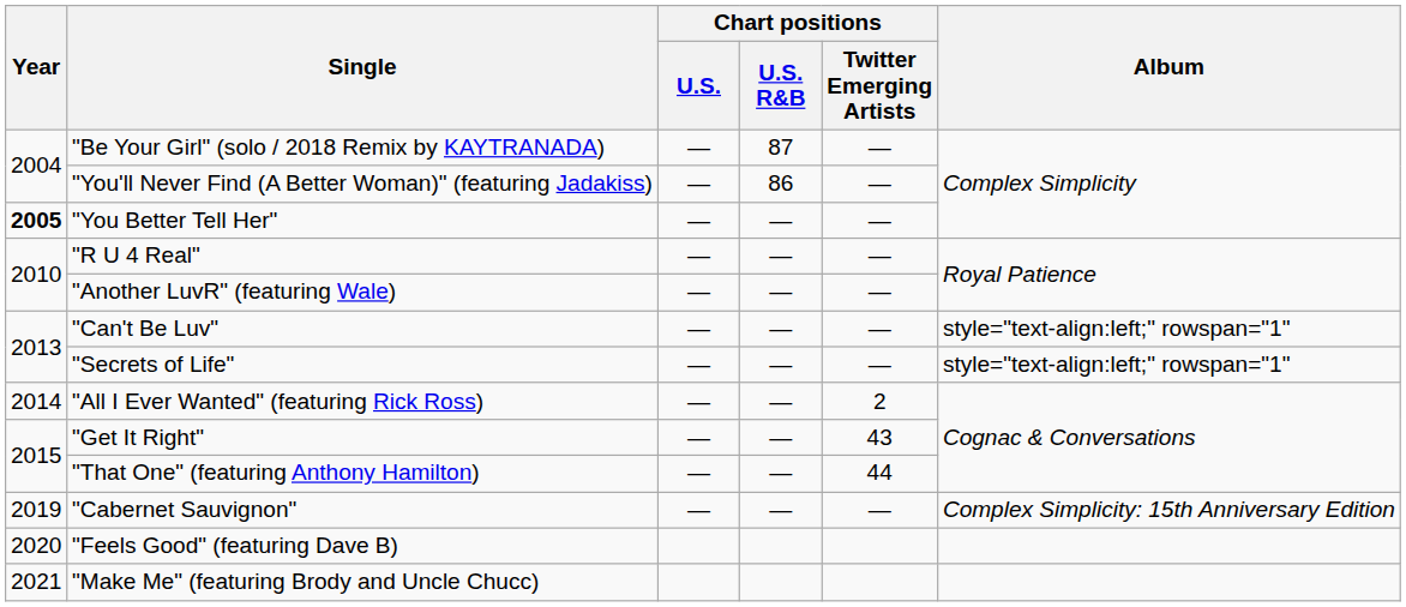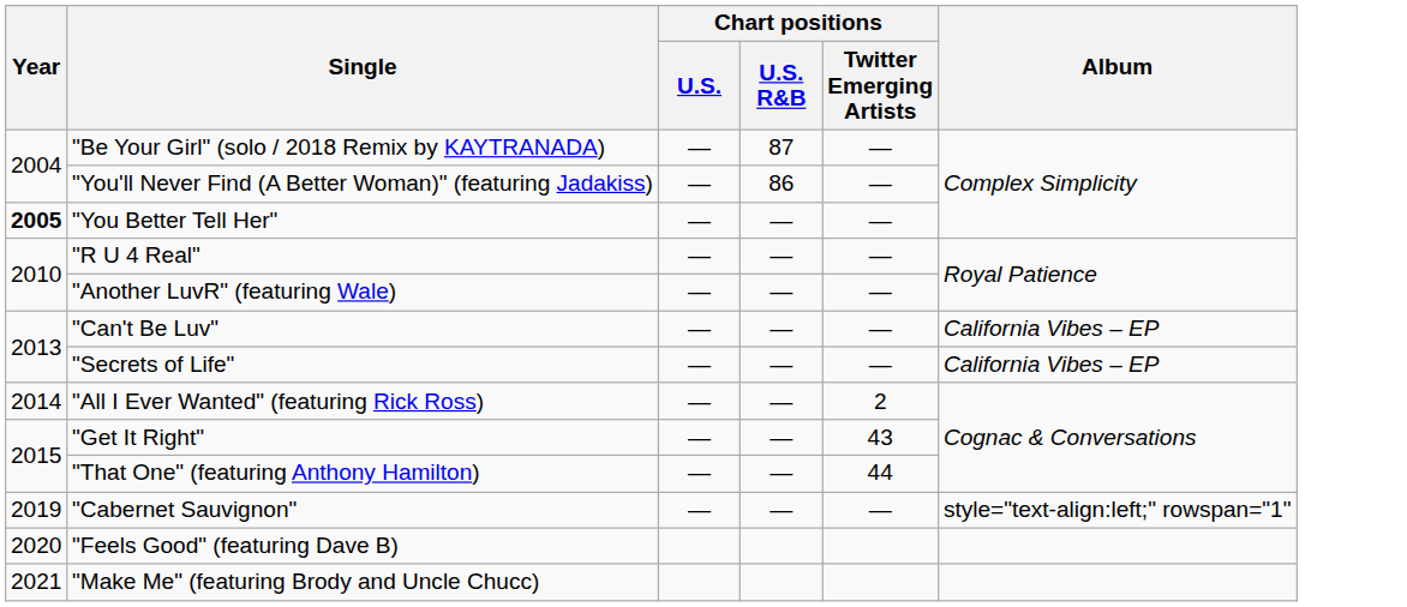"Can't Be Luv" | Album: style="text-align:left;" rowspan="1" -> California Vibes – EP
"Secrets of Life" | Album: style="text-align:left;" rowspan="1" -> California Vibes – EP
"Cabernet Sauvignon" | Album: Complex Simplicity: 15th Anniversary Edition -> style="text-align:left;" rowspan="1"
